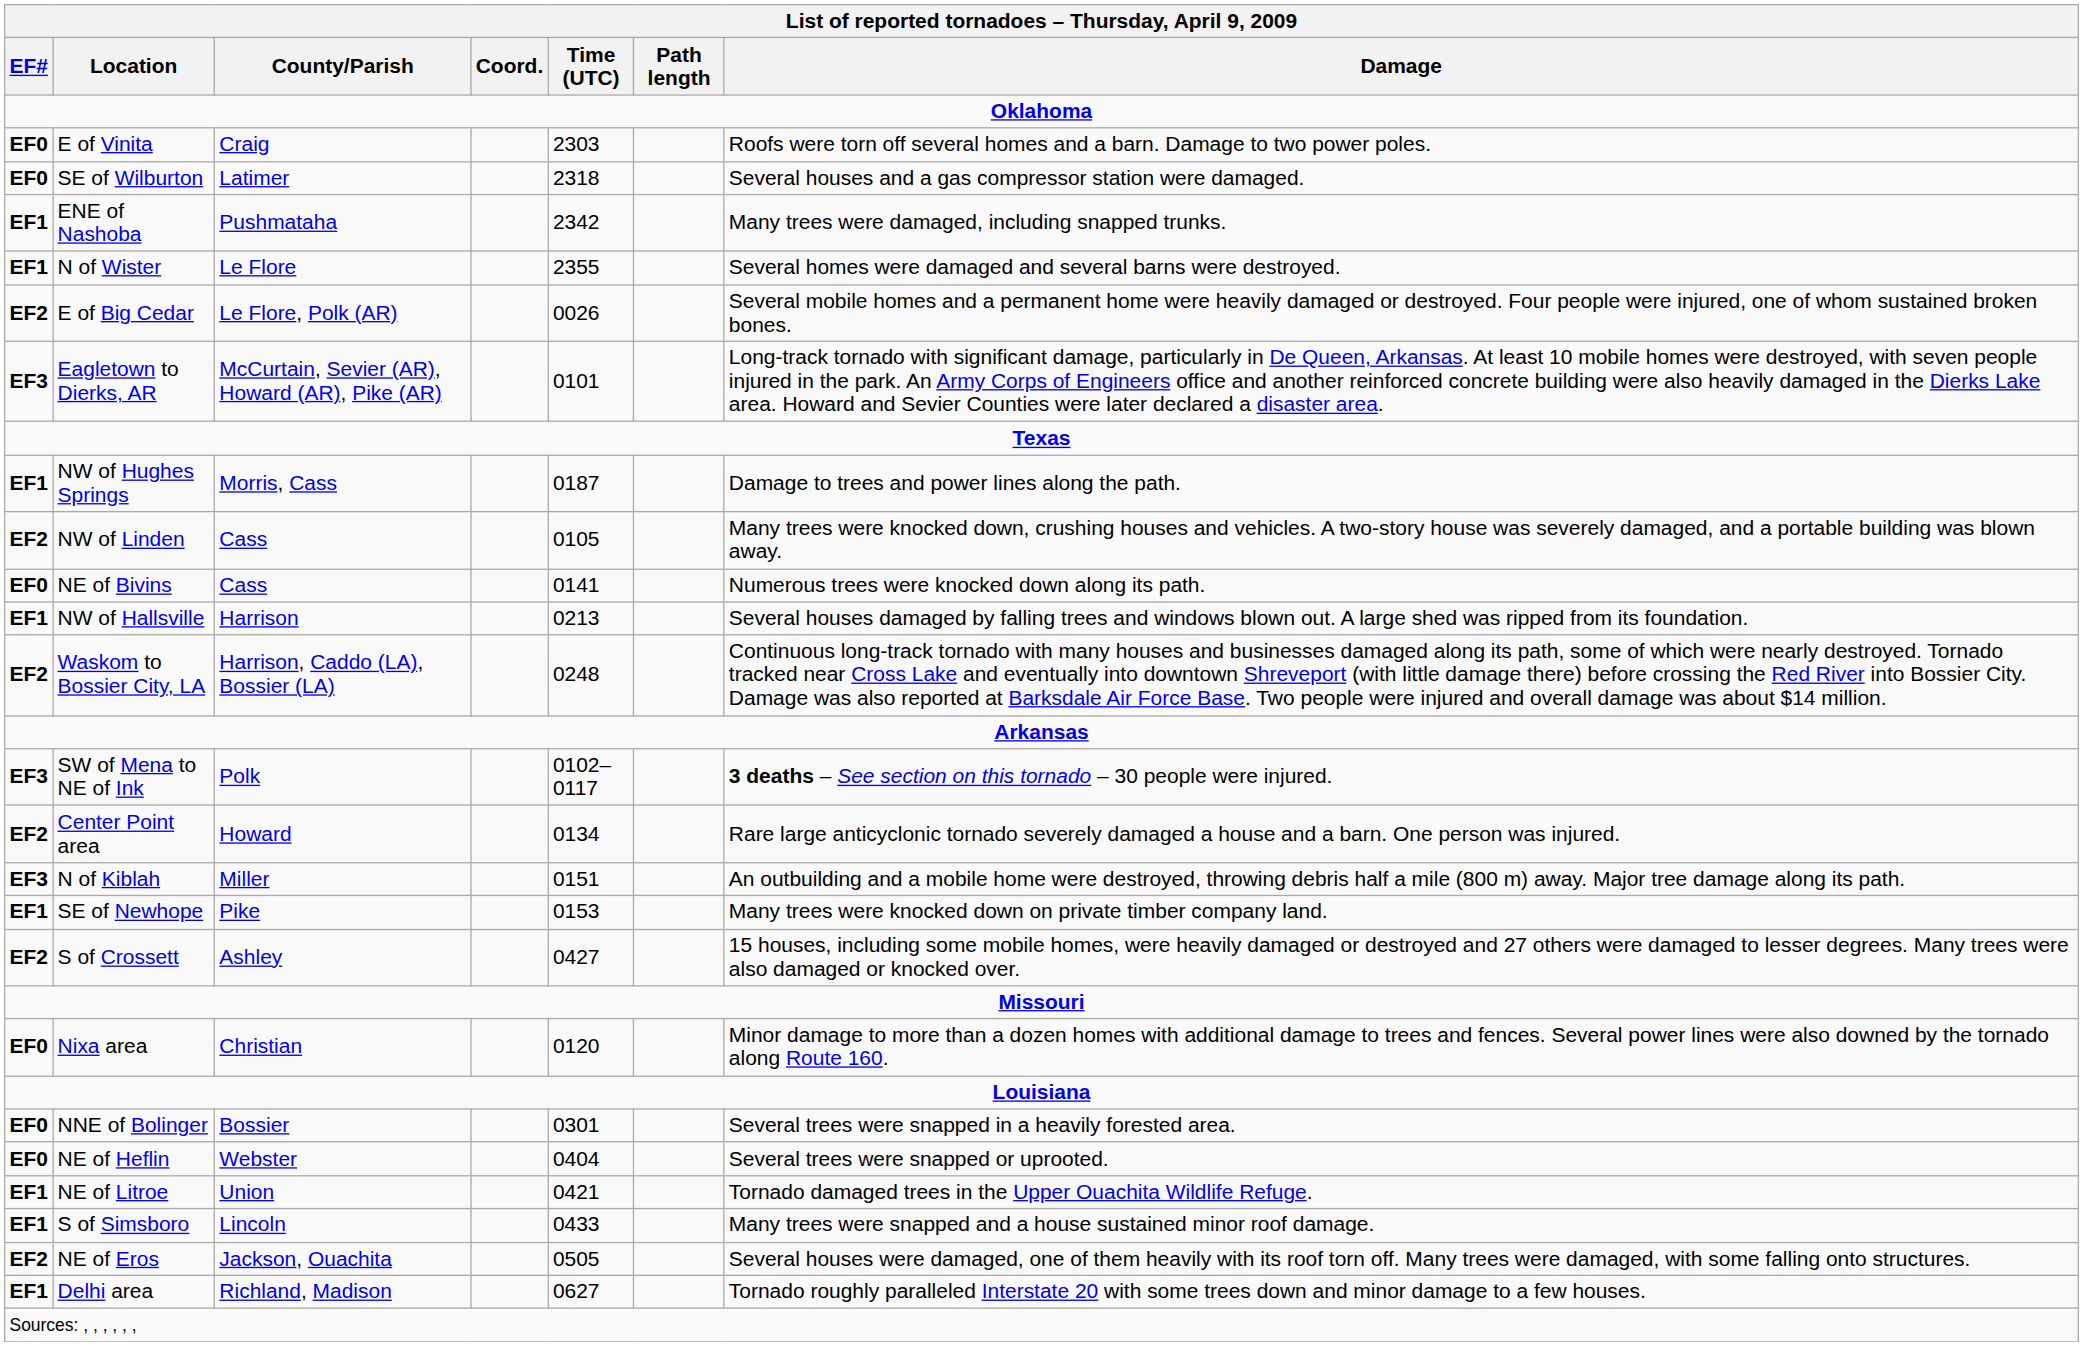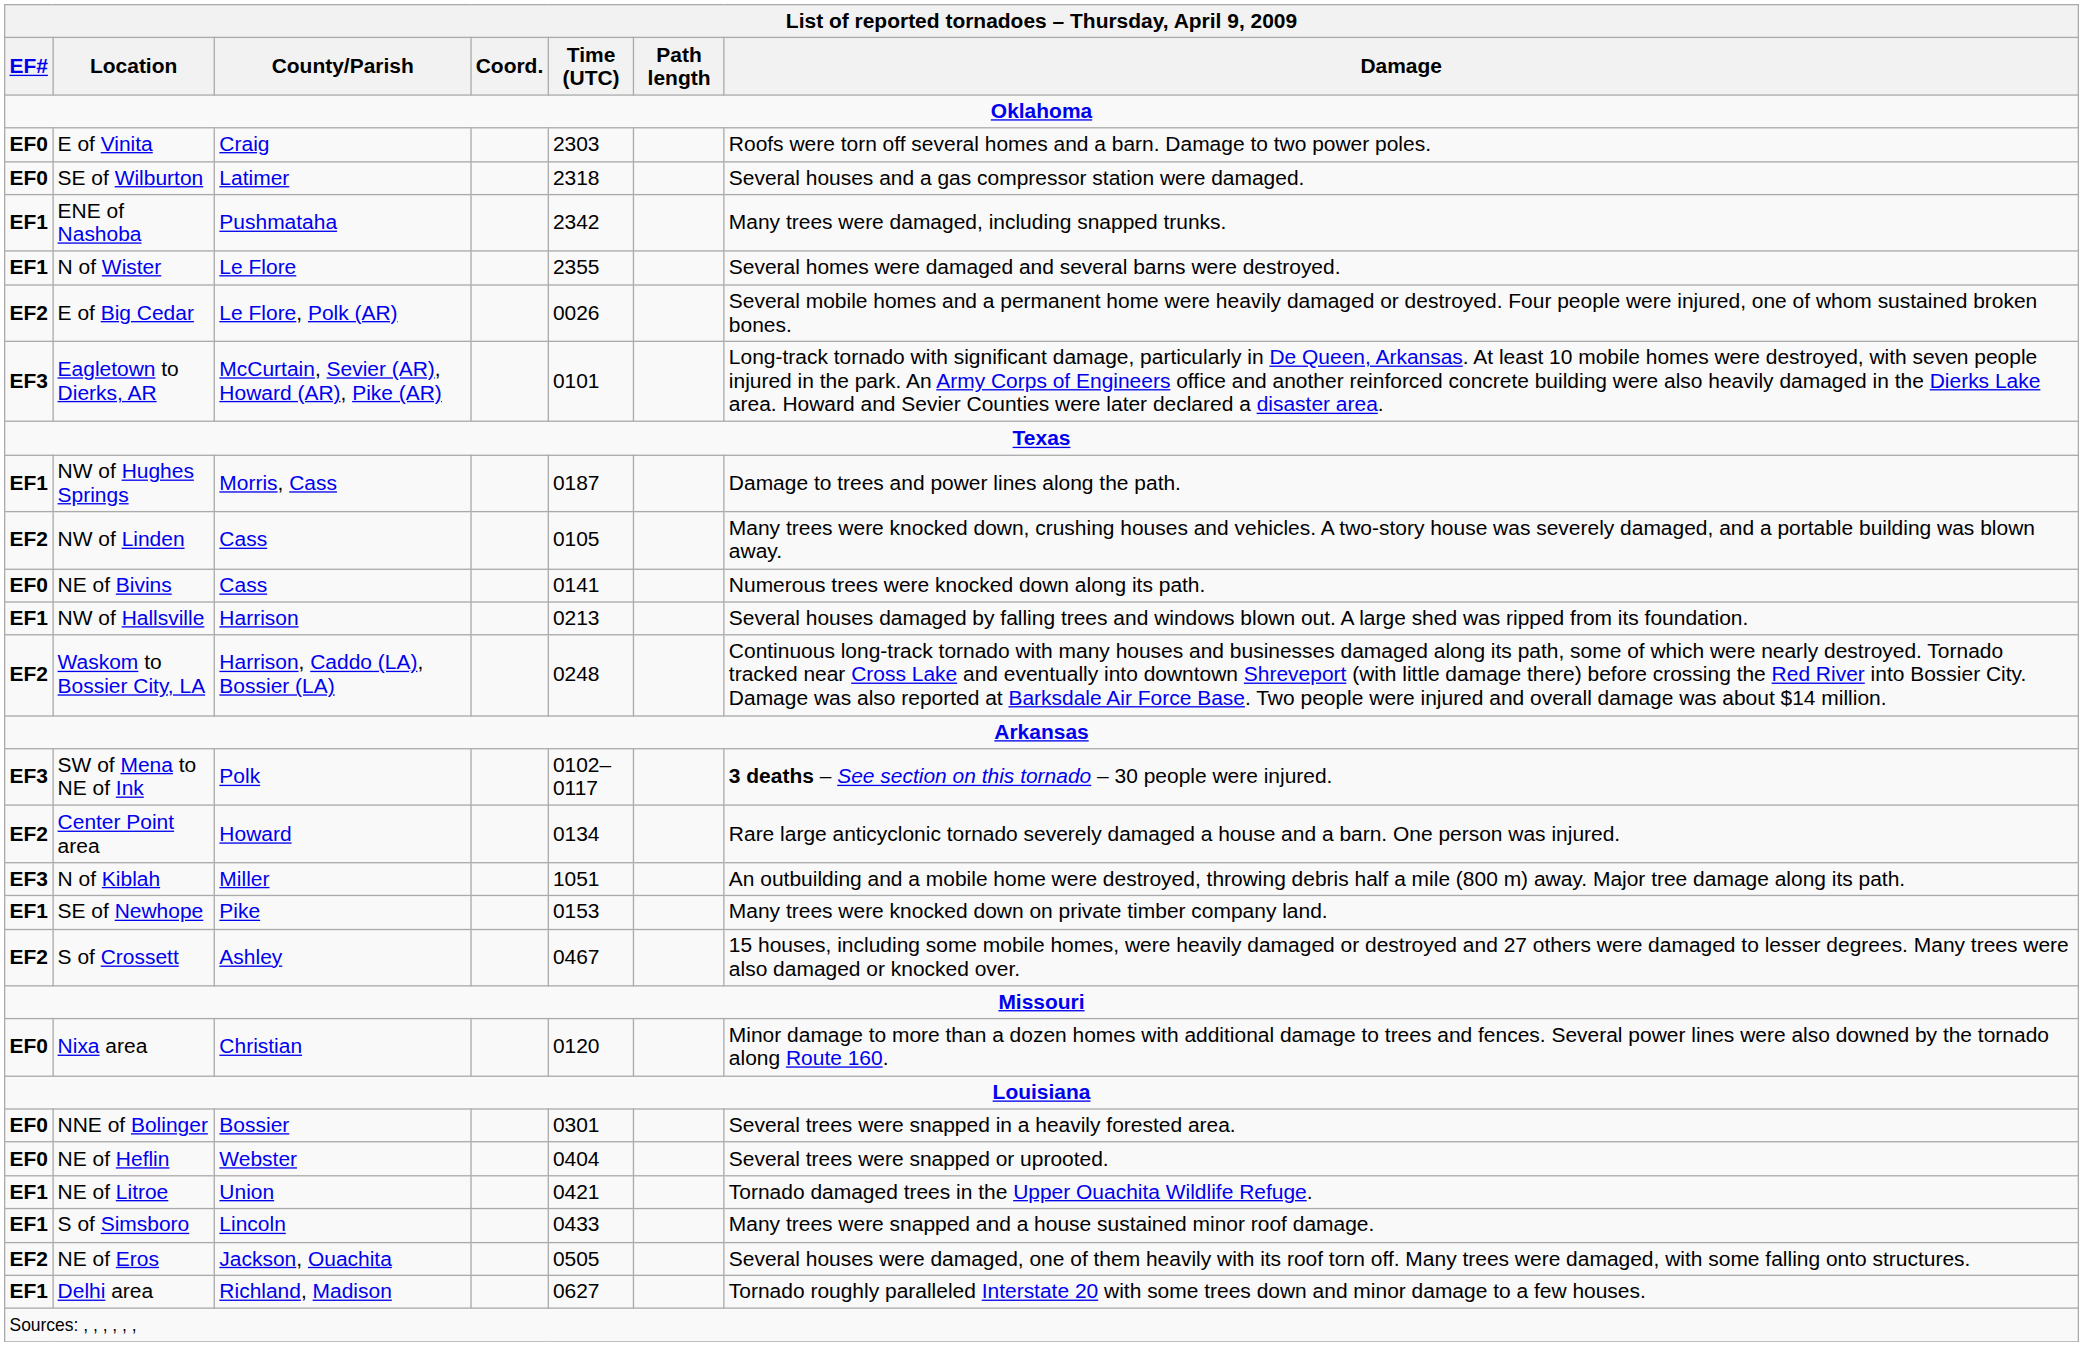N of Kiblah | Time (UTC): 0151 -> 1051
S of Crossett | Time (UTC): 0427 -> 0467
